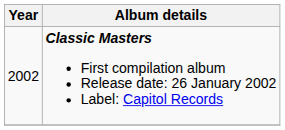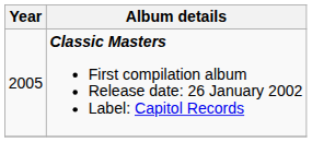row 2 | Year: 2002 -> 2005
